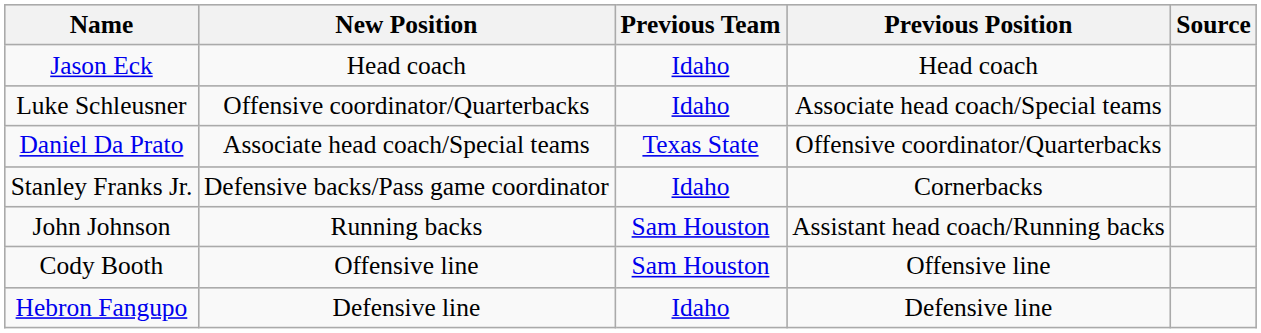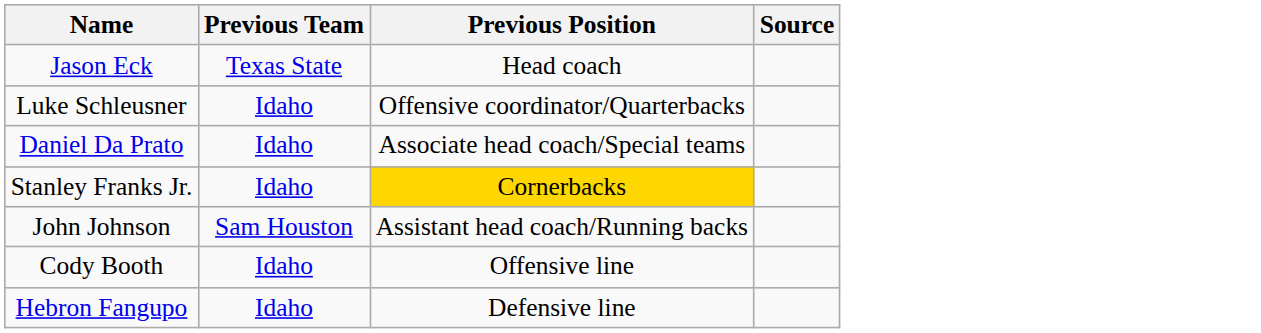- column: New Position | Head coach | Offensive coordinator/Quarterbacks | Associate head coach/Special teams | Defensive backs/Pass game coordinator | Running backs | Offensive line | Defensive line
Jason Eck | Previous Team: Idaho -> Texas State
Luke Schleusner | Previous Position: Associate head coach/Special teams -> Offensive coordinator/Quarterbacks
Daniel Da Prato | Previous Team: Texas State -> Idaho
Daniel Da Prato | Previous Position: Offensive coordinator/Quarterbacks -> Associate head coach/Special teams
Stanley Franks Jr. | Previous Position: no background -> gold background
Cody Booth | Previous Team: Sam Houston -> Idaho
